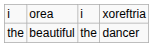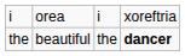row 2 | column 4: normal -> bold
